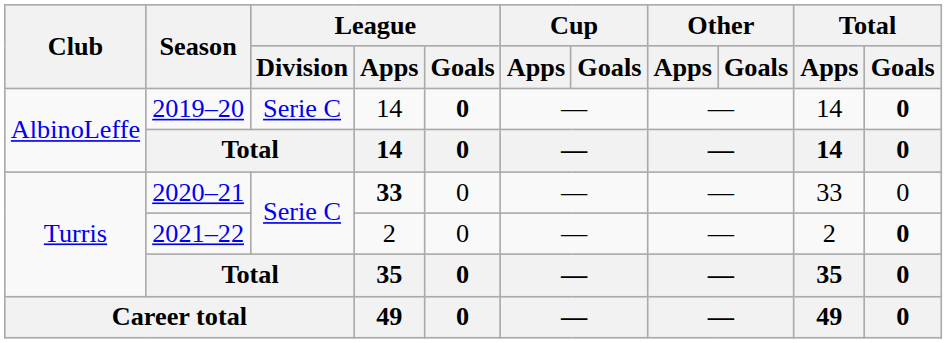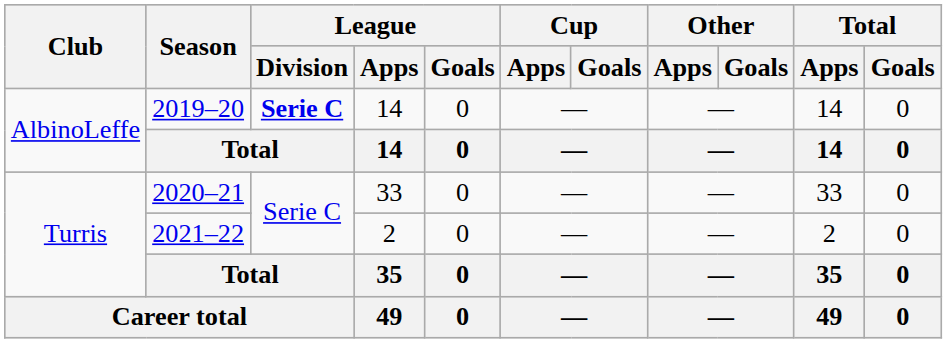2019–20 | League / Division: normal -> bold
2019–20 | League / Goals: bold -> normal
2019–20 | Total / Goals: bold -> normal
2020–21 | League / Apps: bold -> normal
2021–22 | Total / Goals: bold -> normal
